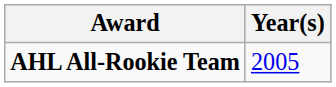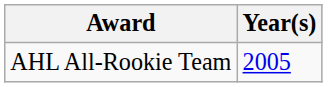row 2 | Award: bold -> normal
